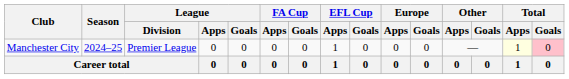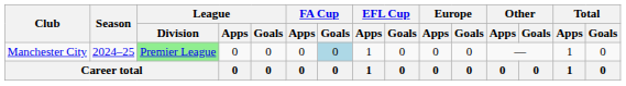Manchester City | League / Division: no background -> lightgreen background
Manchester City | FA Cup / Goals: no background -> lightblue background
Manchester City | Total / Apps: lightyellow background -> no background
Manchester City | Total / Goals: pink background -> no background
